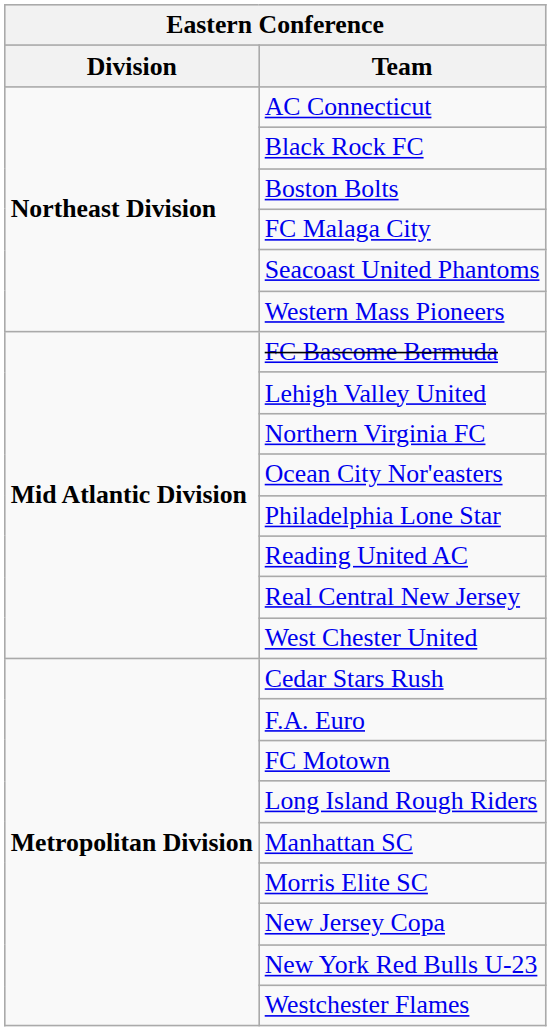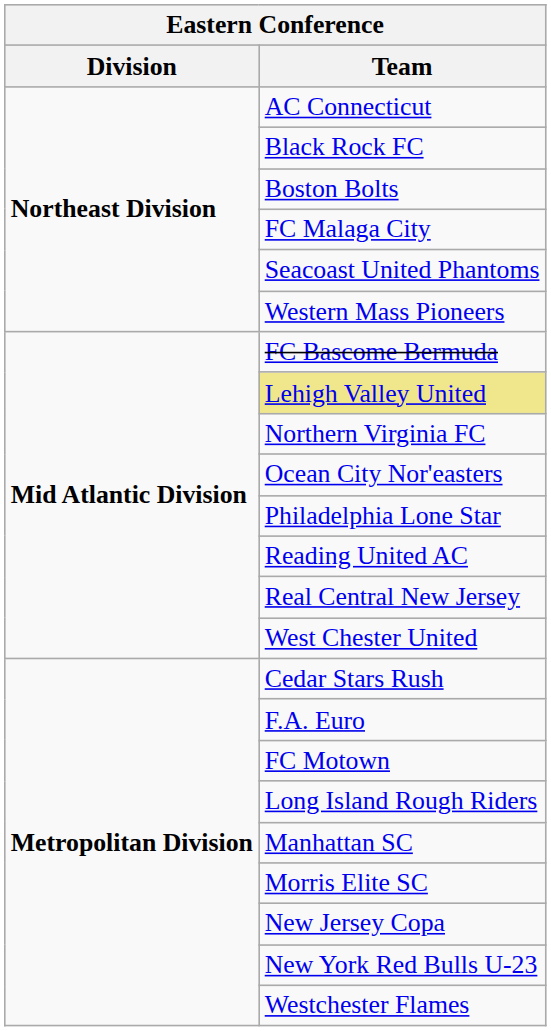Lehigh Valley United | Team: no background -> khaki background
